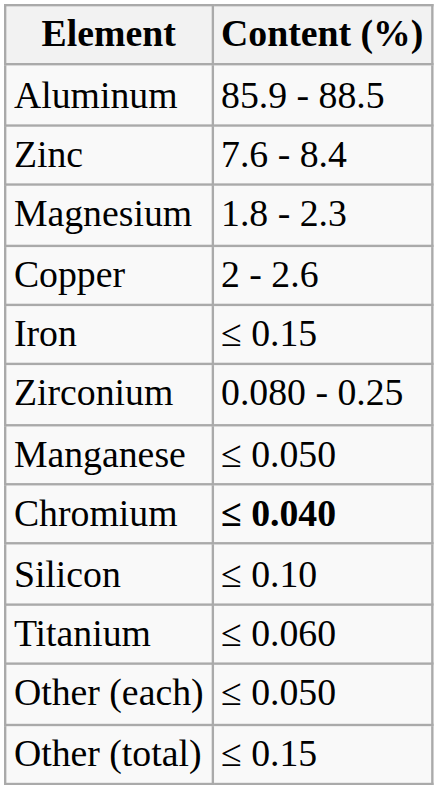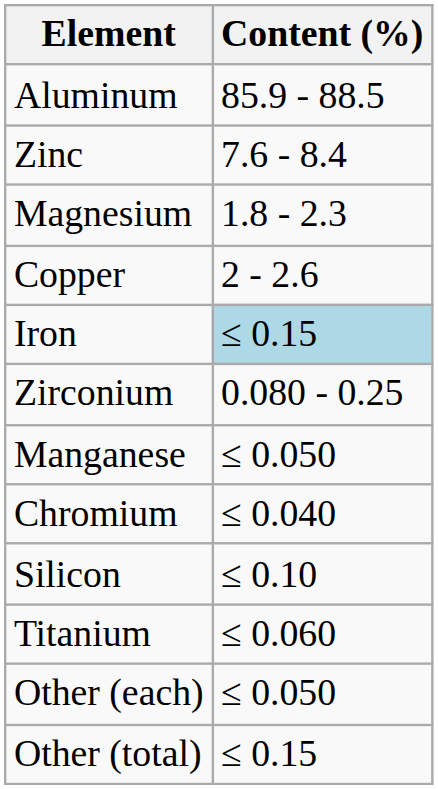Iron | Content (%): no background -> lightblue background
Chromium | Content (%): bold -> normal
